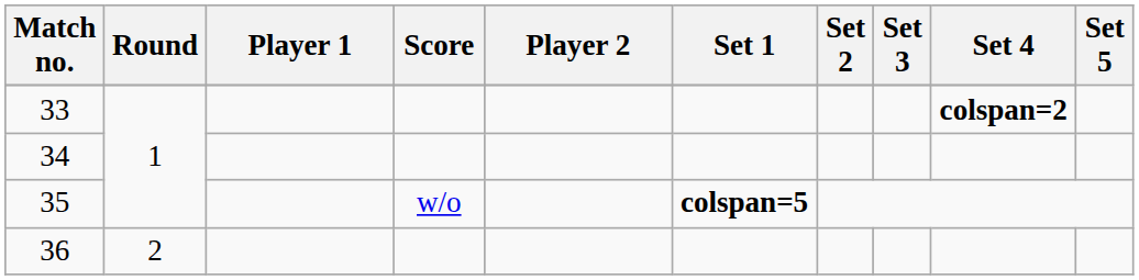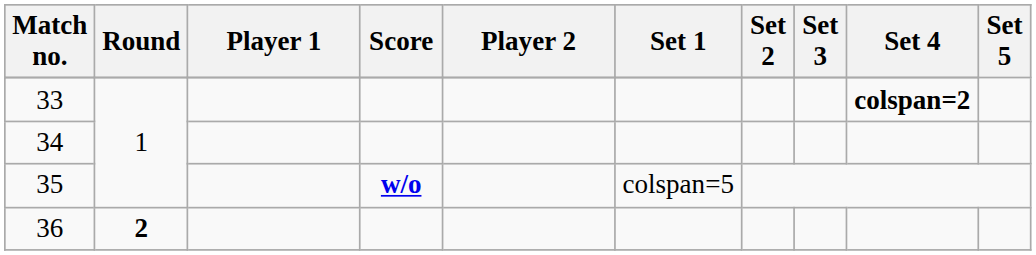35 | Score: normal -> bold
35 | Set 1: bold -> normal
36 | Round: normal -> bold
